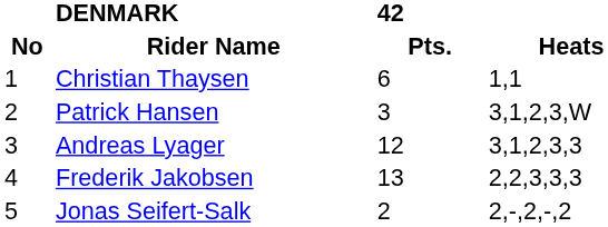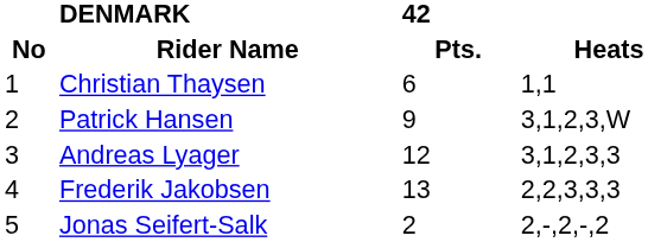Patrick Hansen | 42 / Pts.: 3 -> 9
